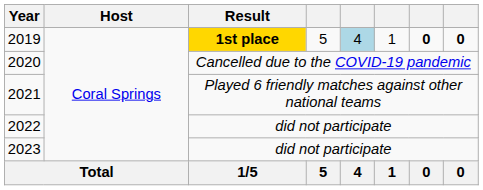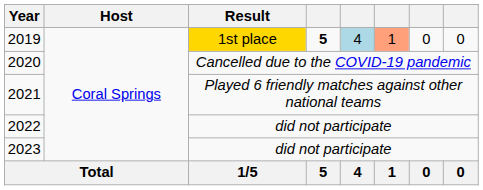2019 | Result: bold -> normal
2019 | column 4: normal -> bold
2019 | column 6: no background -> lightsalmon background
2019 | column 7: bold -> normal
2019 | column 8: bold -> normal
